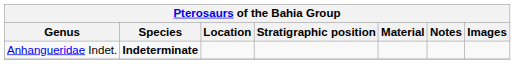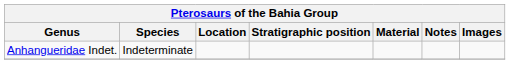Anhangueridae Indet. | Species: bold -> normal
